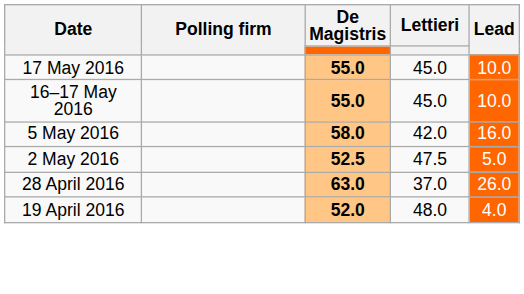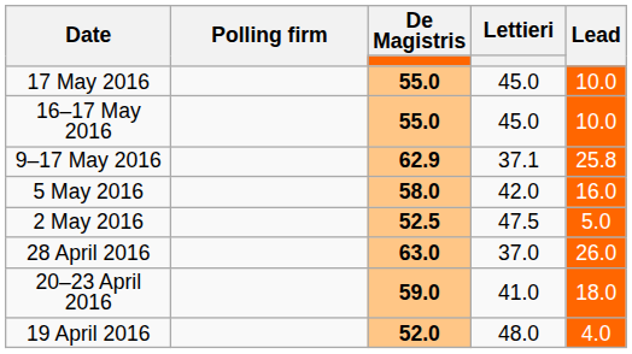+ row: 9–17 May 2016 | 62.9 | 37.1 | 25.8
+ row: 20–23 April 2016 | 59.0 | 41.0 | 18.0
